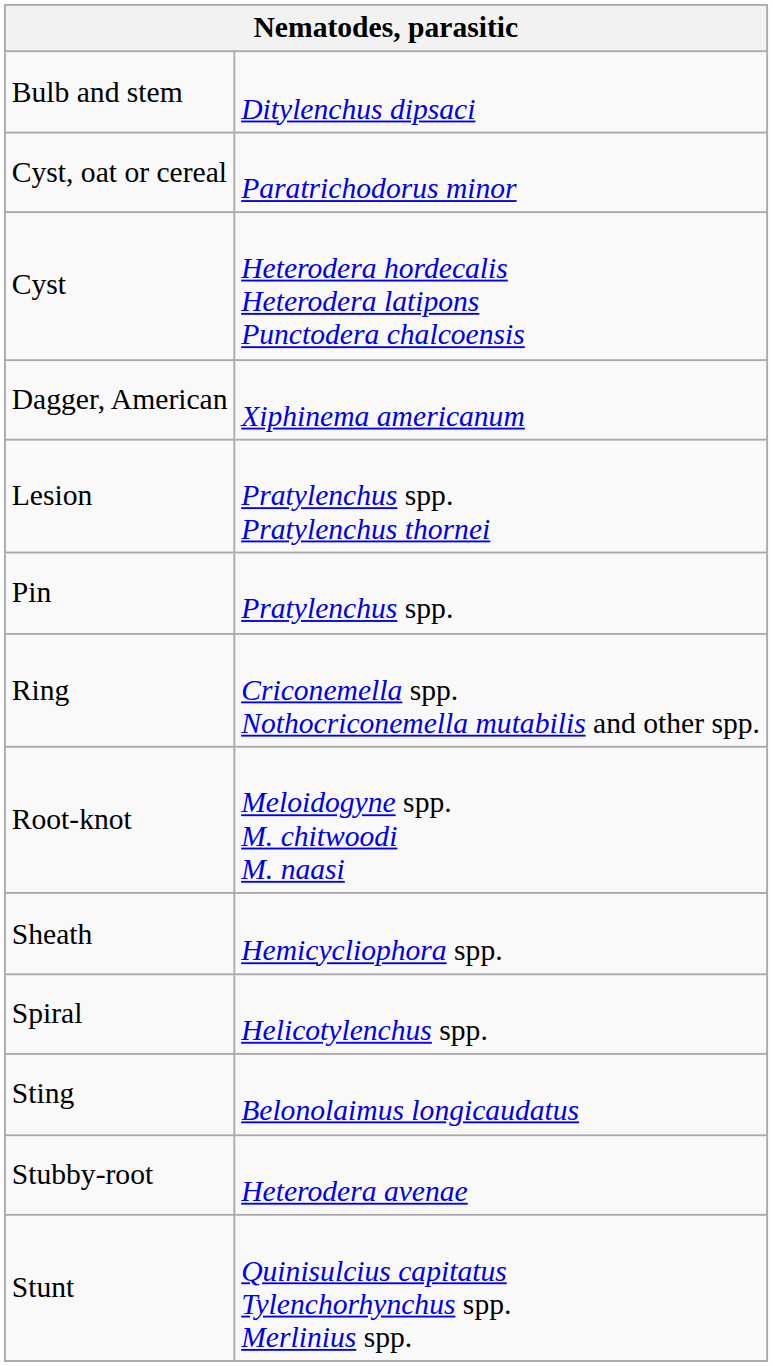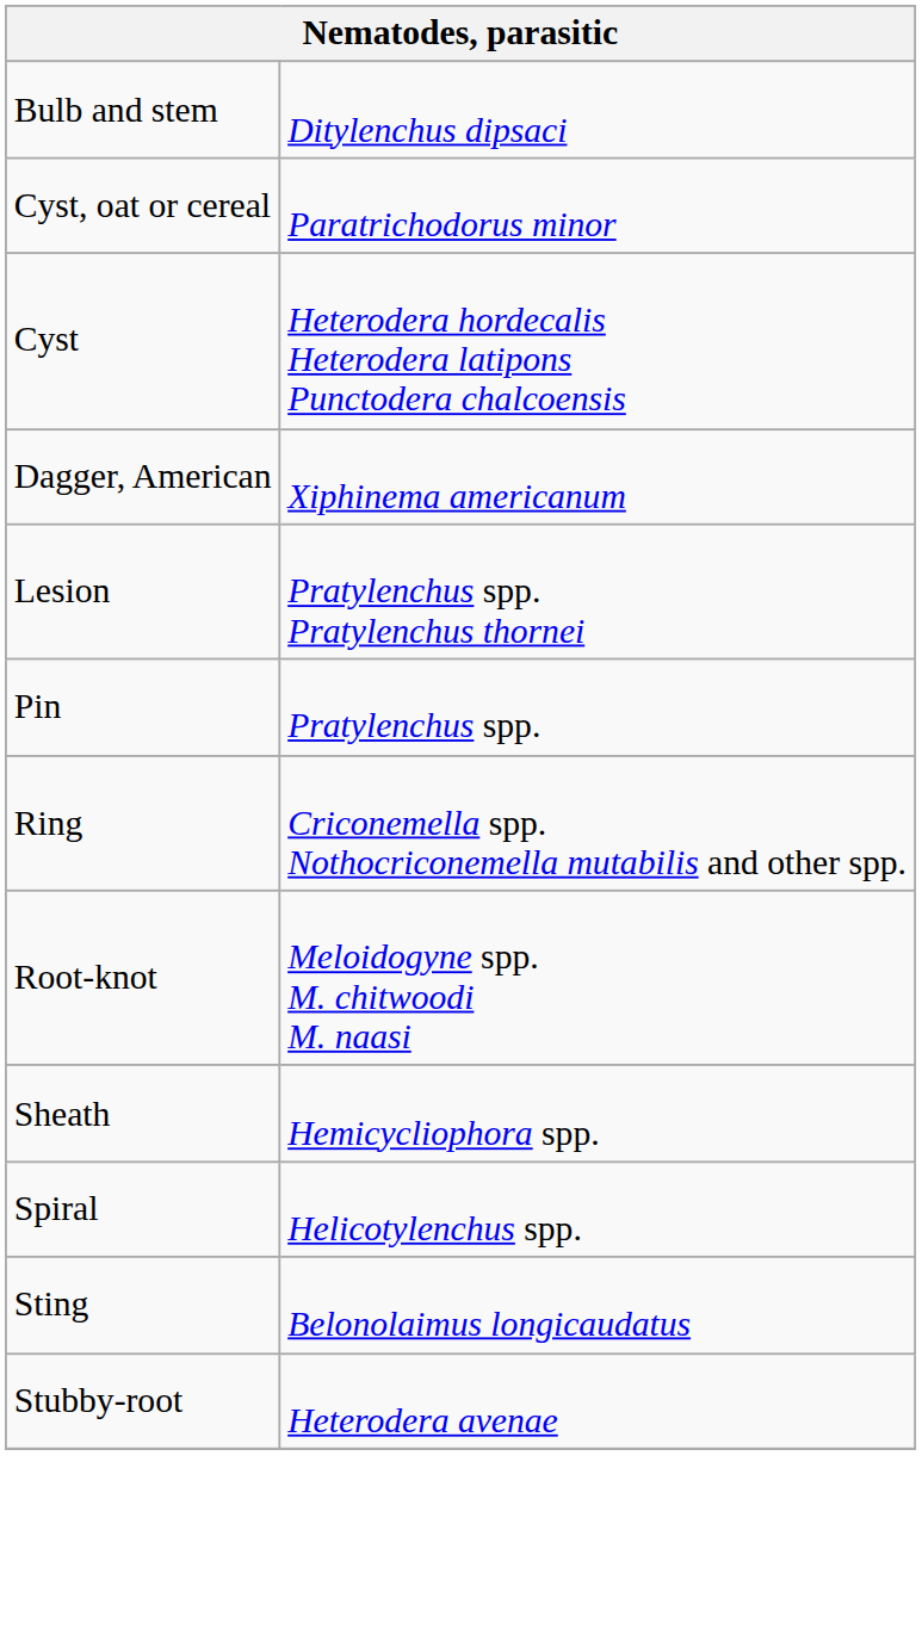- row: Stunt | Quinisulcius capitatus Tylenchorhynchus spp. Merlinius spp.
